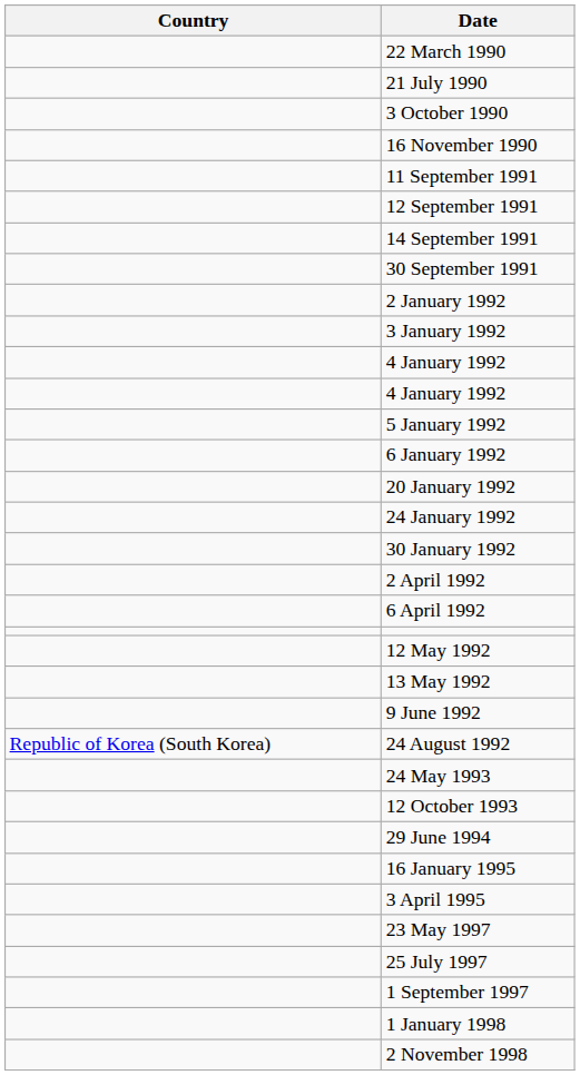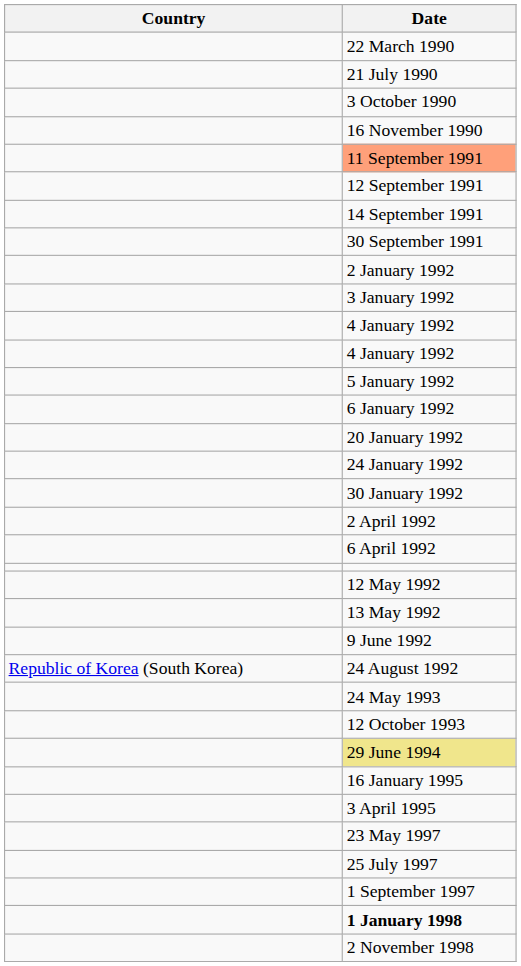row 6 | Date: no background -> lightsalmon background
row 28 | Date: no background -> khaki background
row 34 | Date: normal -> bold
